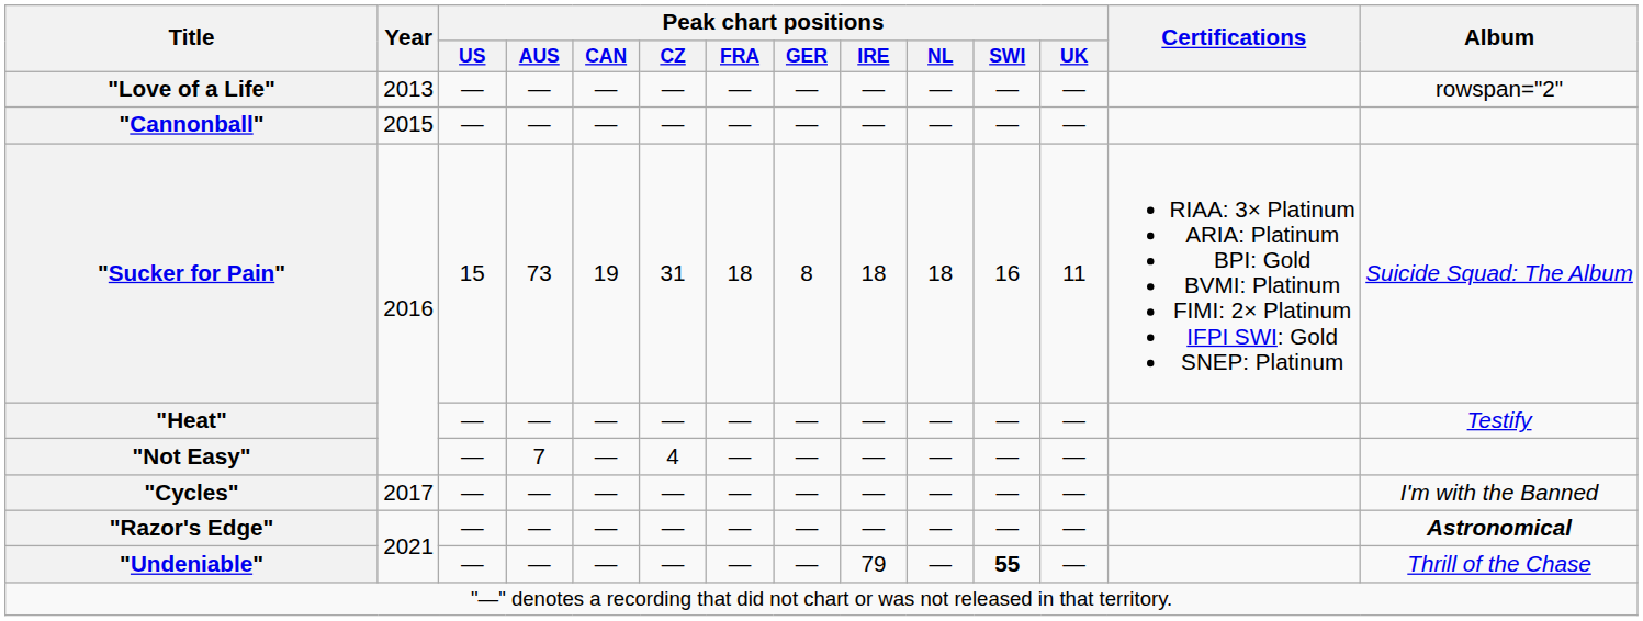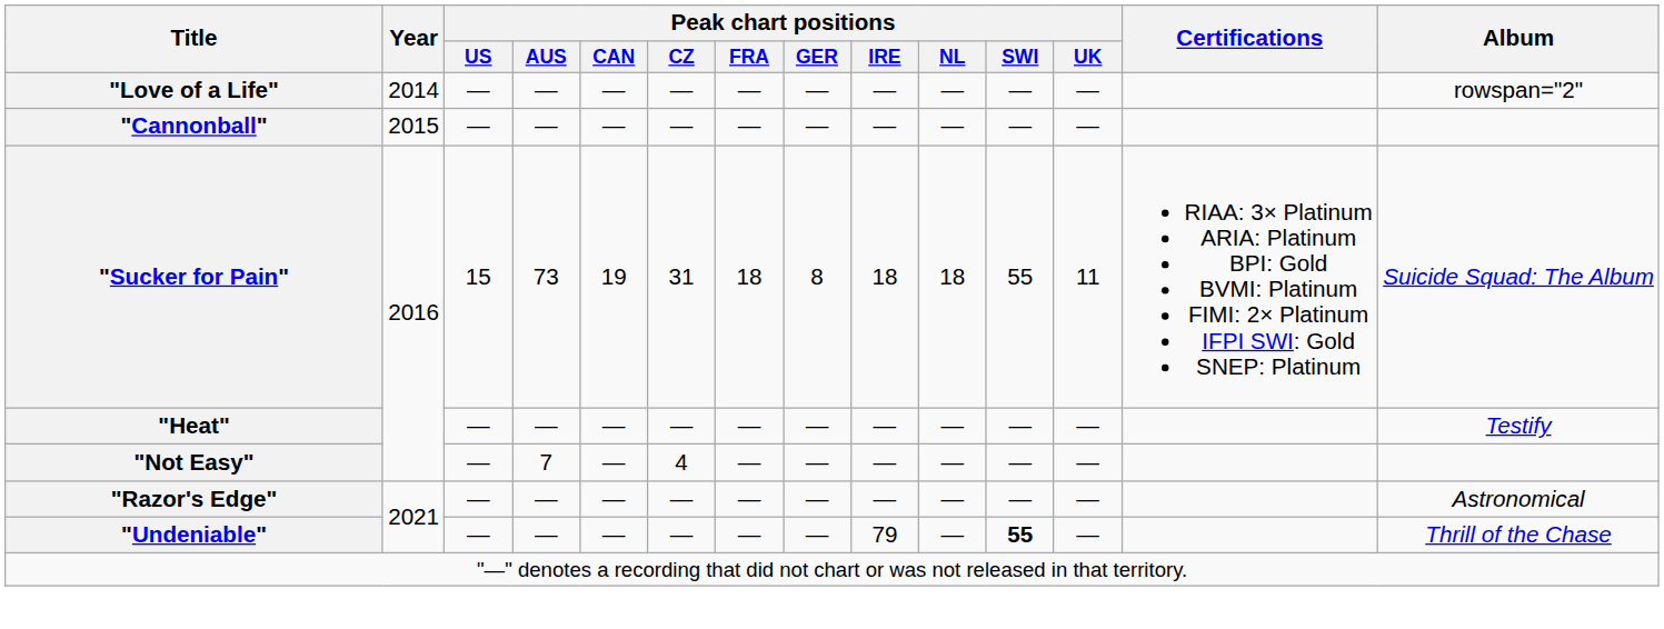"Love of a Life" | Year: 2013 -> 2014
"Sucker for Pain" | Peak chart positions / SWI: 16 -> 55
- row: "Cycles" | 2017 | — | — | — | — | — | — | — | — | — | — | I'm with the Banned
"Razor's Edge" | Album: bold -> normal
